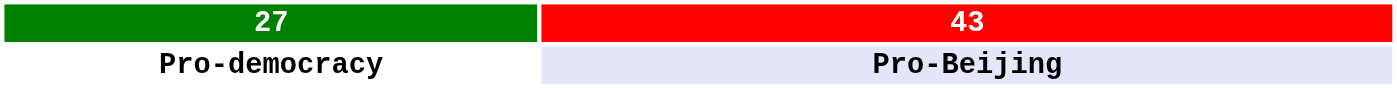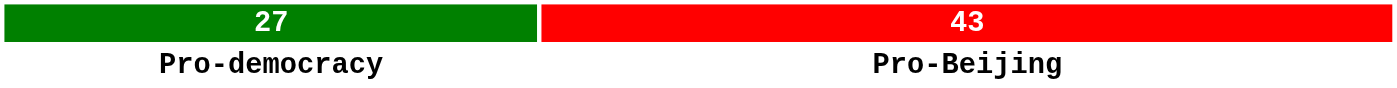Pro-democracy | 43: lavender background -> no background
